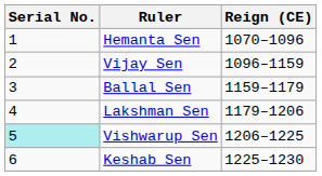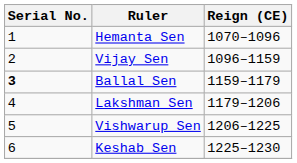Ballal Sen | Serial No.: normal -> bold
Vishwarup Sen | Serial No.: paleturquoise background -> no background
